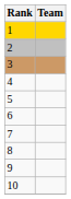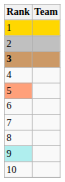3 | Rank: normal -> bold
5 | Rank: no background -> lightsalmon background
9 | Rank: no background -> paleturquoise background
